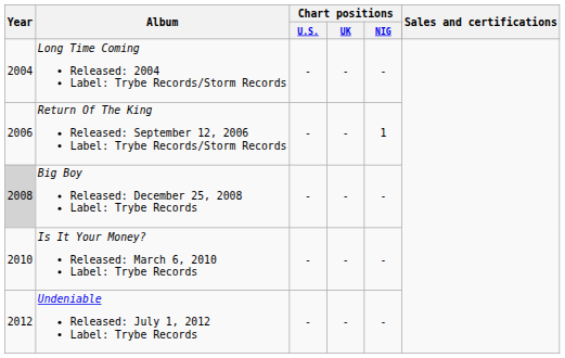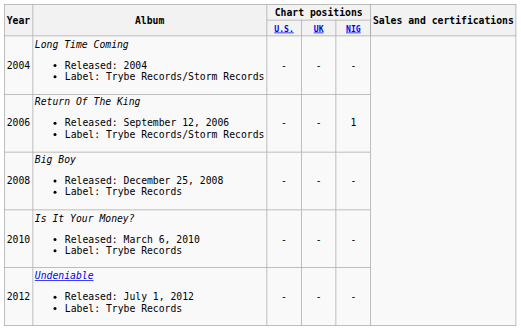Big Boy Released: December 25, 2008 Label: Trybe Records | Year: lightgrey background -> no background
